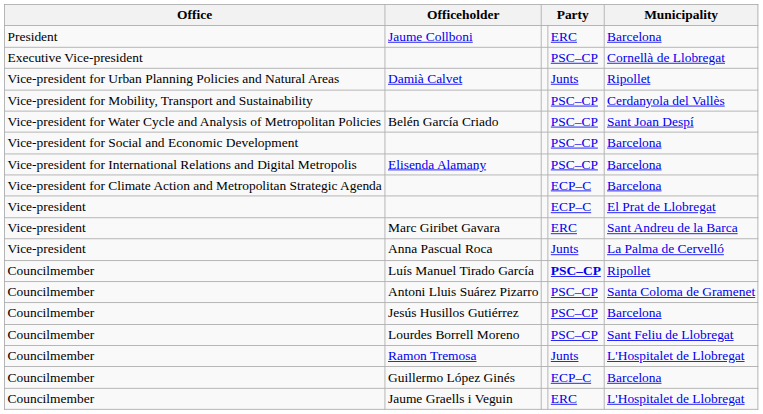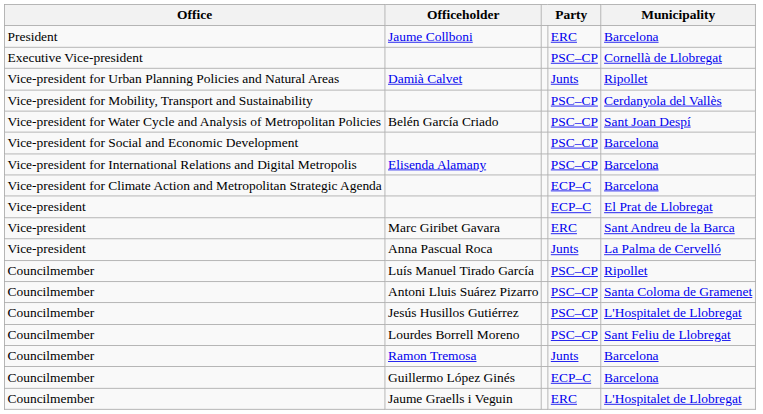Luís Manuel Tirado García | column 4: bold -> normal
Jesús Husillos Gutiérrez | Municipality: Barcelona -> L'Hospitalet de Llobregat
Ramon Tremosa | Municipality: L'Hospitalet de Llobregat -> Barcelona
